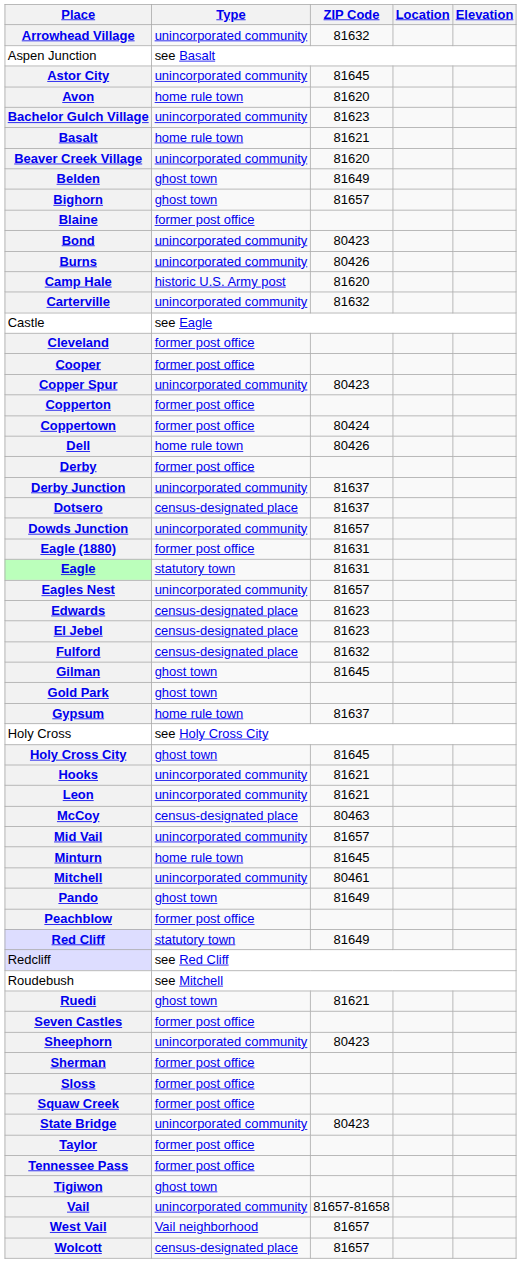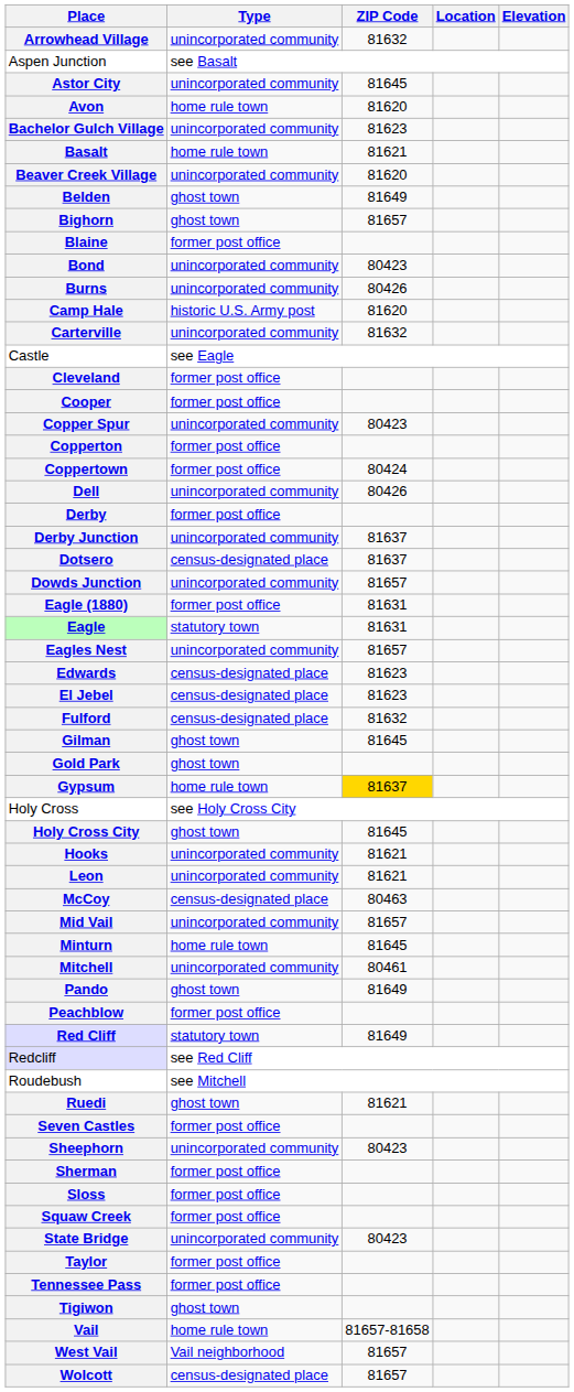Dell | Type: home rule town -> unincorporated community
Gypsum | ZIP Code: no background -> gold background
Vail | Type: unincorporated community -> home rule town
